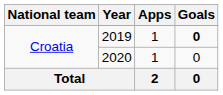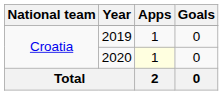2019 | Goals: bold -> normal
2020 | Apps: no background -> lightyellow background
